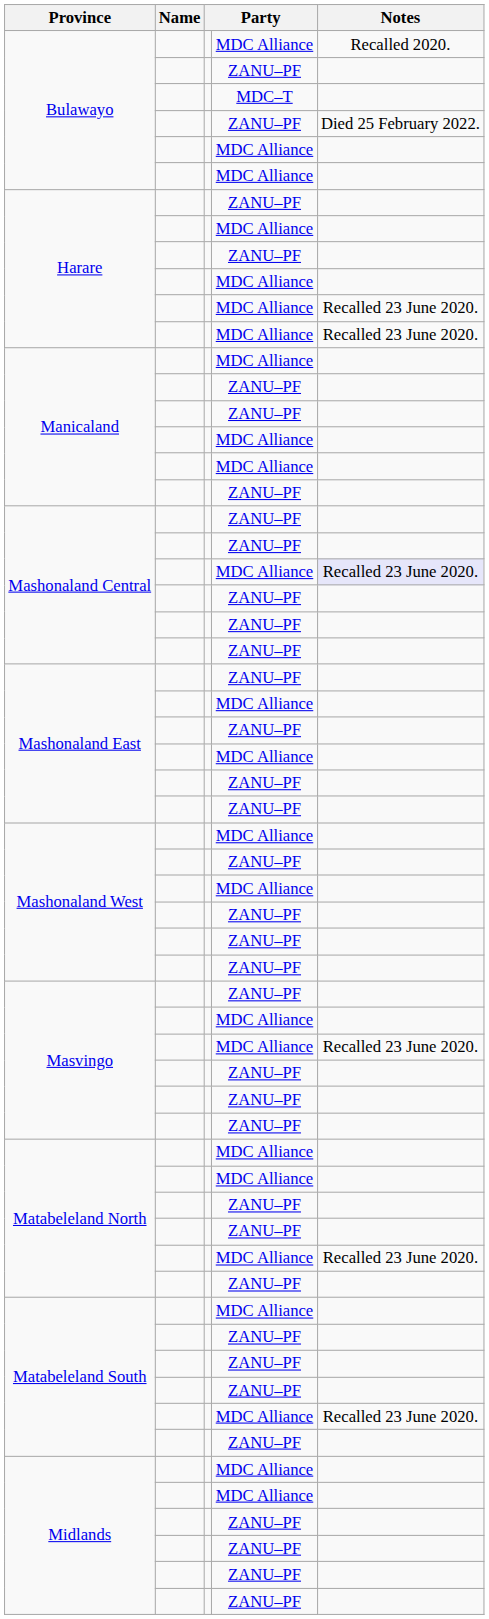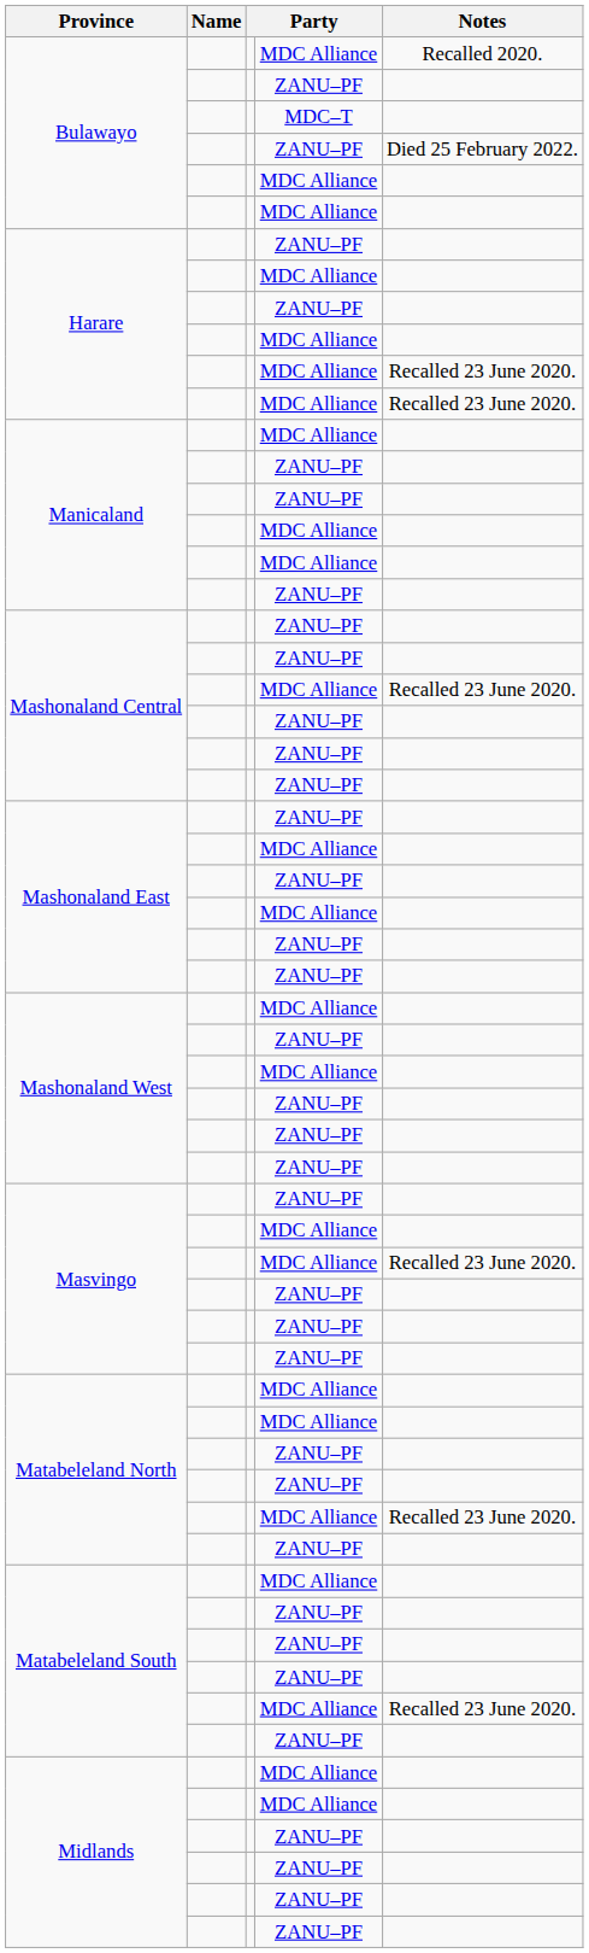Mashonaland Central / MDC Alliance | Notes: lavender background -> no background
